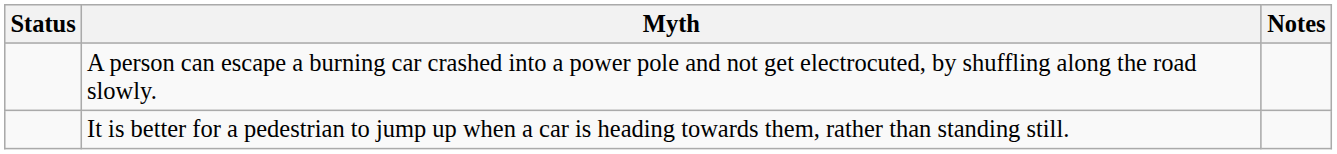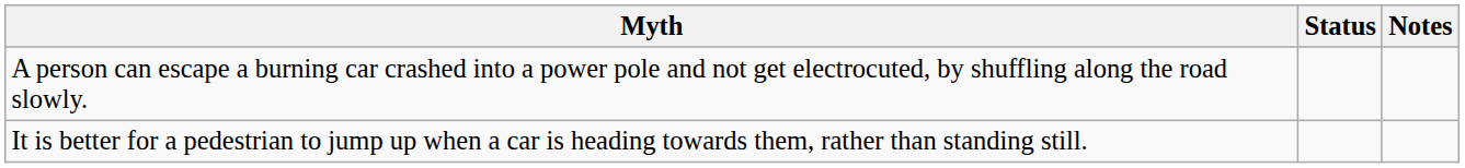columns swapped: Myth <-> Status
